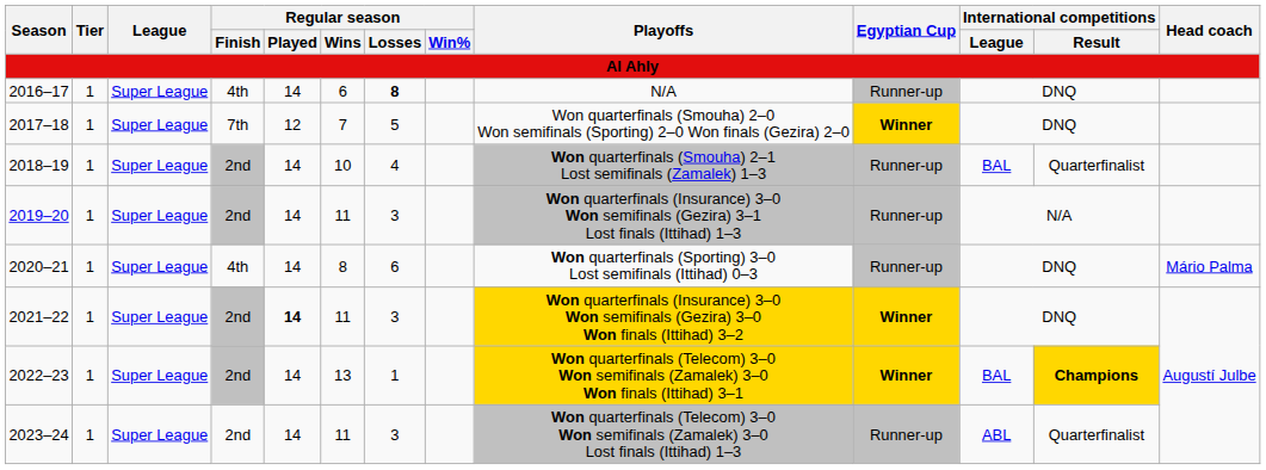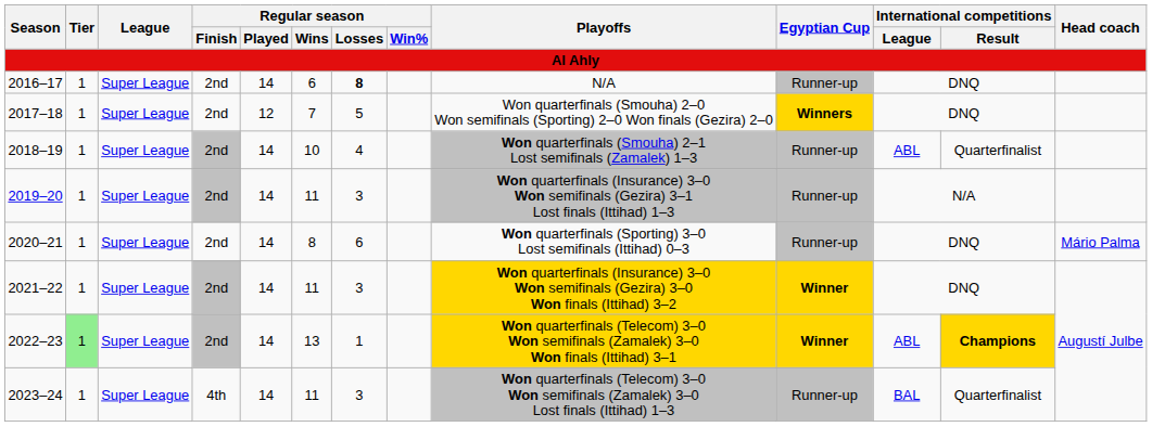2016–17 | Regular season / Finish: 4th -> 2nd
2017–18 | Regular season / Finish: 7th -> 2nd
2017–18 | Egyptian Cup: Winner -> Winners
2018–19 | International competitions / League: BAL -> ABL
2020–21 | Regular season / Finish: 4th -> 2nd
2021–22 | Regular season / Played: bold -> normal
2022–23 | Tier: no background -> lightgreen background
2022–23 | International competitions / League: BAL -> ABL
2023–24 | Regular season / Finish: 2nd -> 4th
2023–24 | International competitions / League: ABL -> BAL
